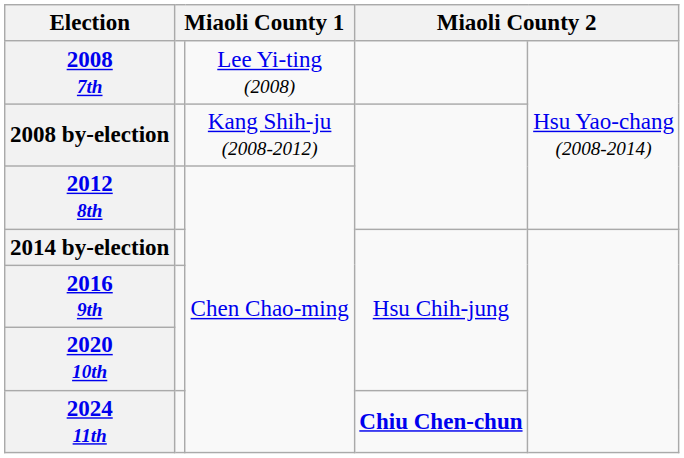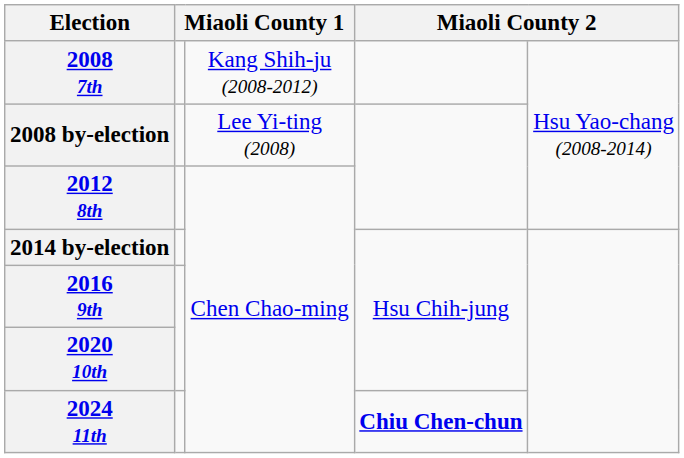2008 7th | column 3: Lee Yi-ting (2008) -> Kang Shih-ju (2008-2012)
2008 by-election | column 3: Kang Shih-ju (2008-2012) -> Lee Yi-ting (2008)
